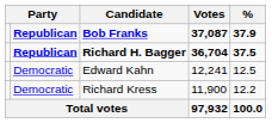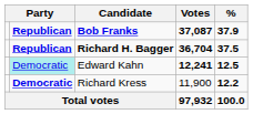Edward Kahn | column 2: no background -> paleturquoise background
Edward Kahn | Votes: normal -> bold
Edward Kahn | %: normal -> bold
Richard Kress | column 2: normal -> bold
Richard Kress | %: normal -> bold
